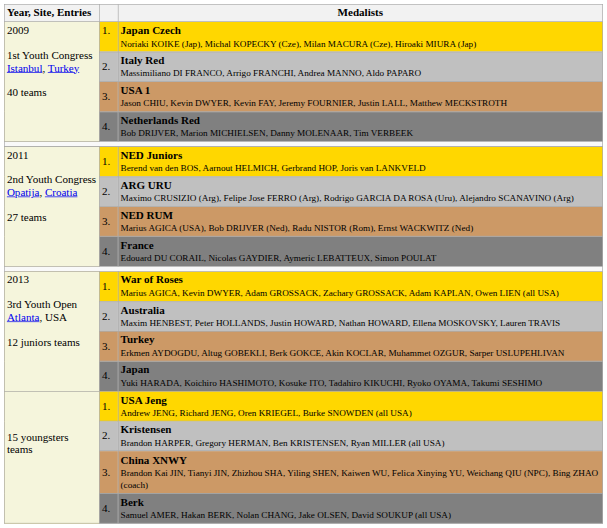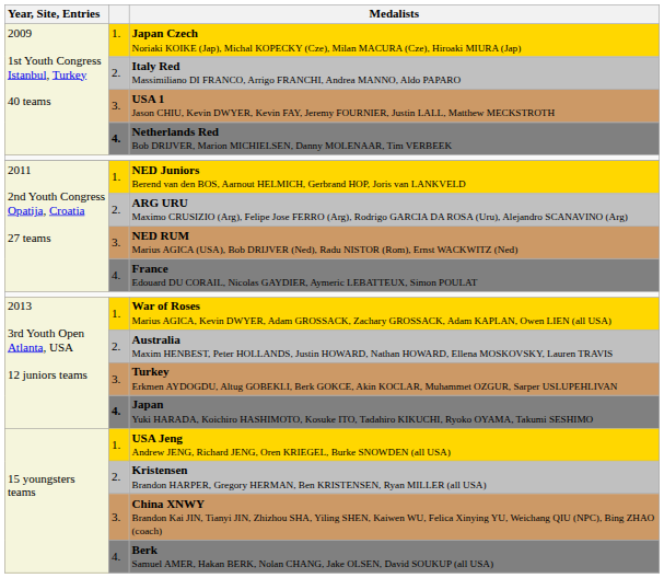row 5 | column 2: normal -> bold
row 15 | column 2: normal -> bold
